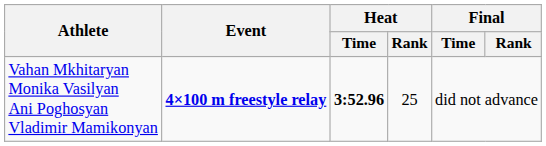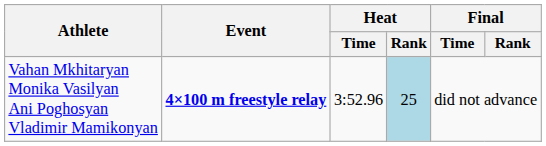row 3 | Heat / Time: bold -> normal
row 3 | Heat / Rank: no background -> lightblue background
